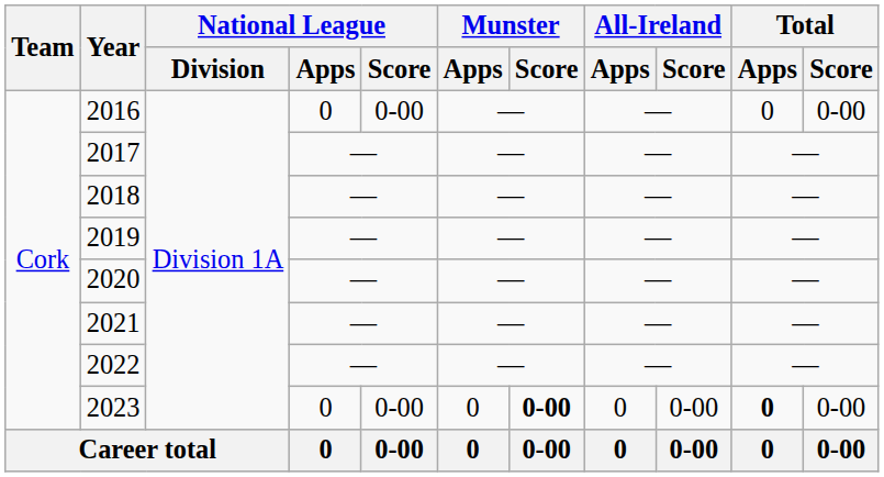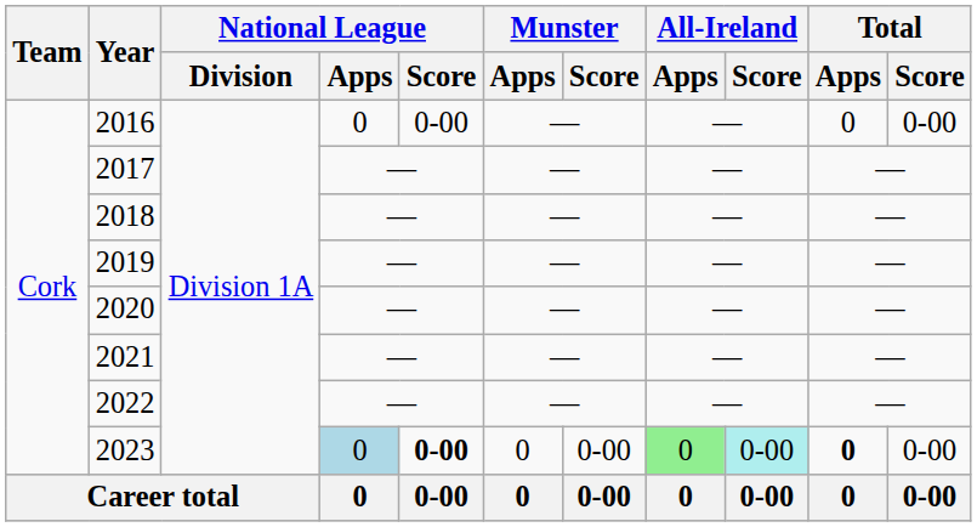2023 | National League / Apps: no background -> lightblue background
2023 | National League / Score: normal -> bold
2023 | Munster / Score: bold -> normal
2023 | All-Ireland / Apps: no background -> lightgreen background
2023 | All-Ireland / Score: no background -> paleturquoise background
